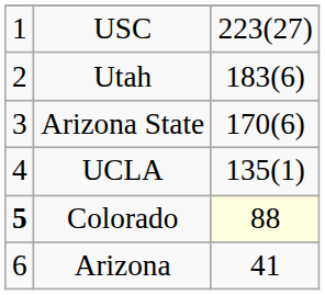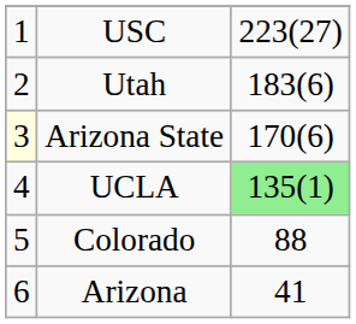Arizona State | column 1: no background -> lightyellow background
UCLA | column 3: no background -> lightgreen background
Colorado | column 1: bold -> normal
Colorado | column 3: lightyellow background -> no background
